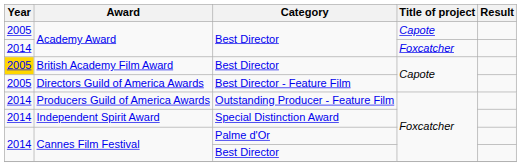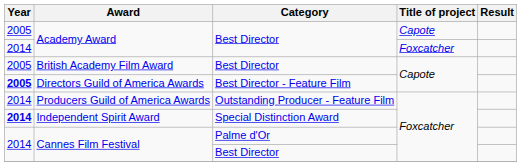British Academy Film Award | Year: gold background -> no background
Directors Guild of America Awards | Year: normal -> bold
Independent Spirit Award | Year: normal -> bold
